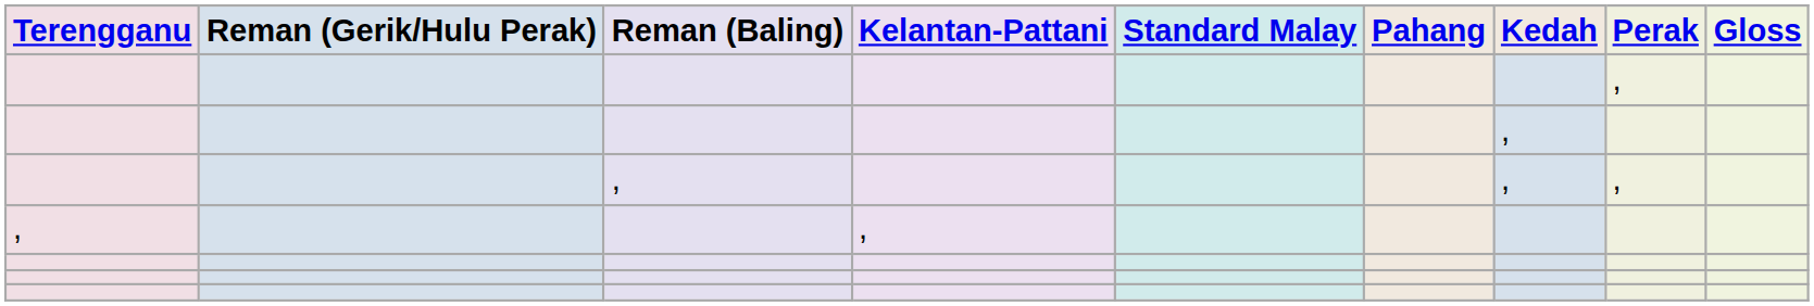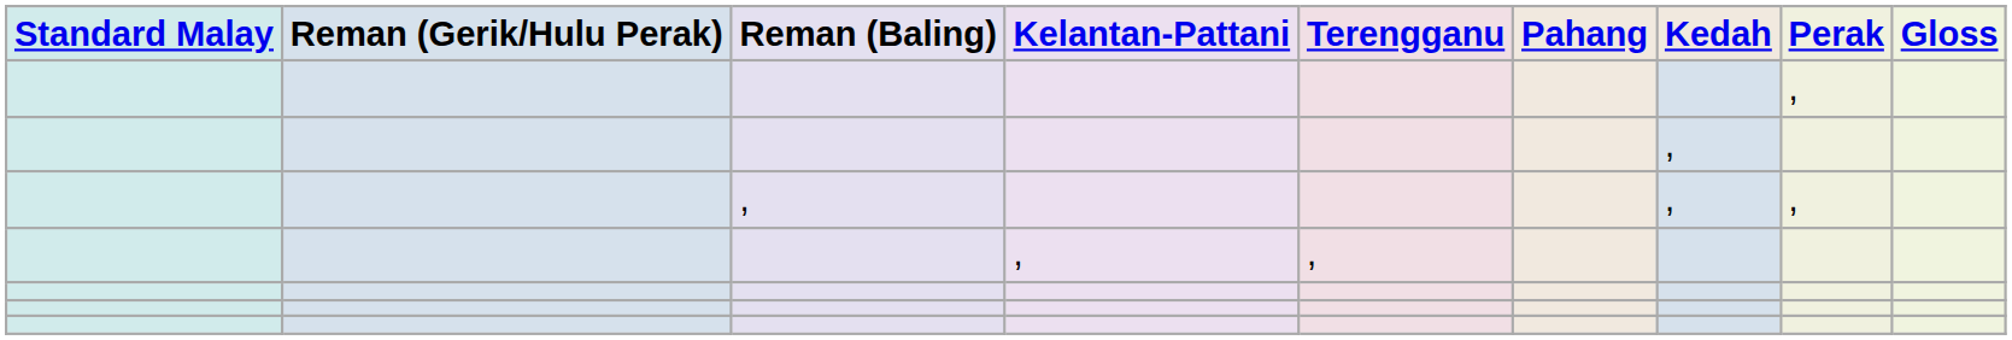columns swapped: Standard Malay <-> Terengganu
